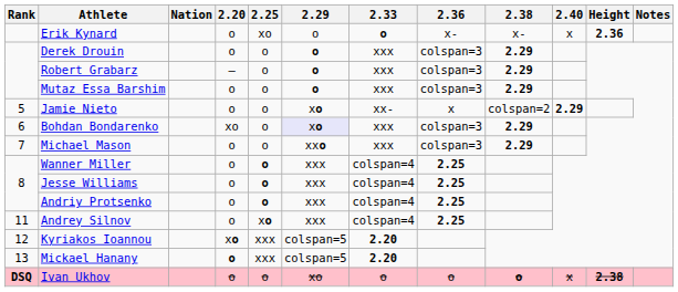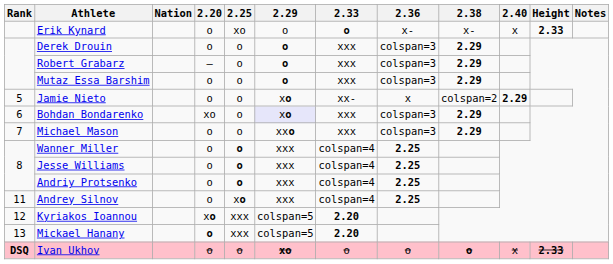Erik Kynard | Height: 2.36 -> 2.33
Ivan Ukhov | 2.29: normal -> bold
Ivan Ukhov | Height: 2.38 -> 2.33
